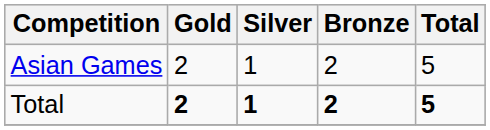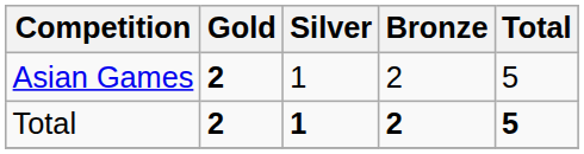Asian Games | Gold: normal -> bold
